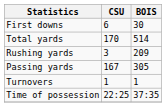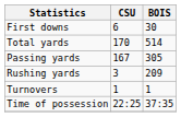rows swapped: Rushing yards <-> Passing yards
